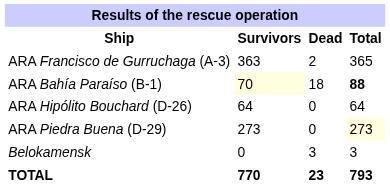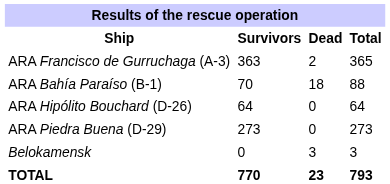ARA Bahía Paraíso (B-1) | Survivors: lightyellow background -> no background
ARA Bahía Paraíso (B-1) | Total: bold -> normal
ARA Piedra Buena (D-29) | Total: lightyellow background -> no background
